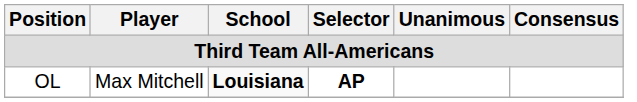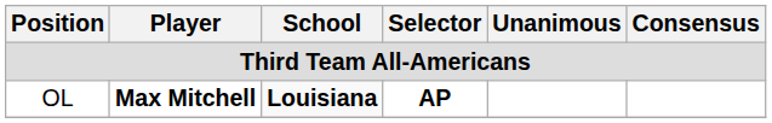OL | Player: normal -> bold
